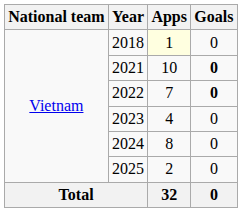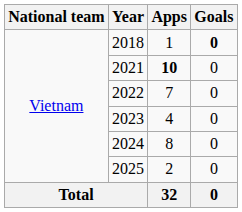2018 | Apps: lightyellow background -> no background
2018 | Goals: normal -> bold
2021 | Apps: normal -> bold
2021 | Goals: bold -> normal
2022 | Goals: bold -> normal
